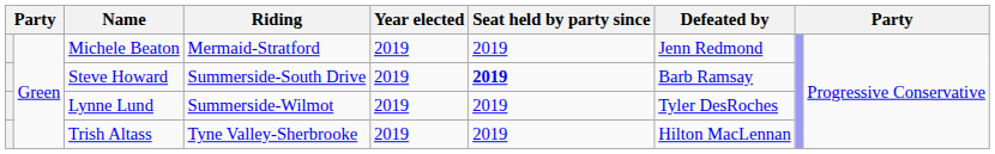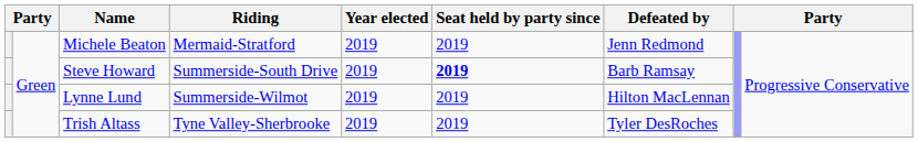Lynne Lund | Defeated by: Tyler DesRoches -> Hilton MacLennan
Trish Altass | Defeated by: Hilton MacLennan -> Tyler DesRoches
